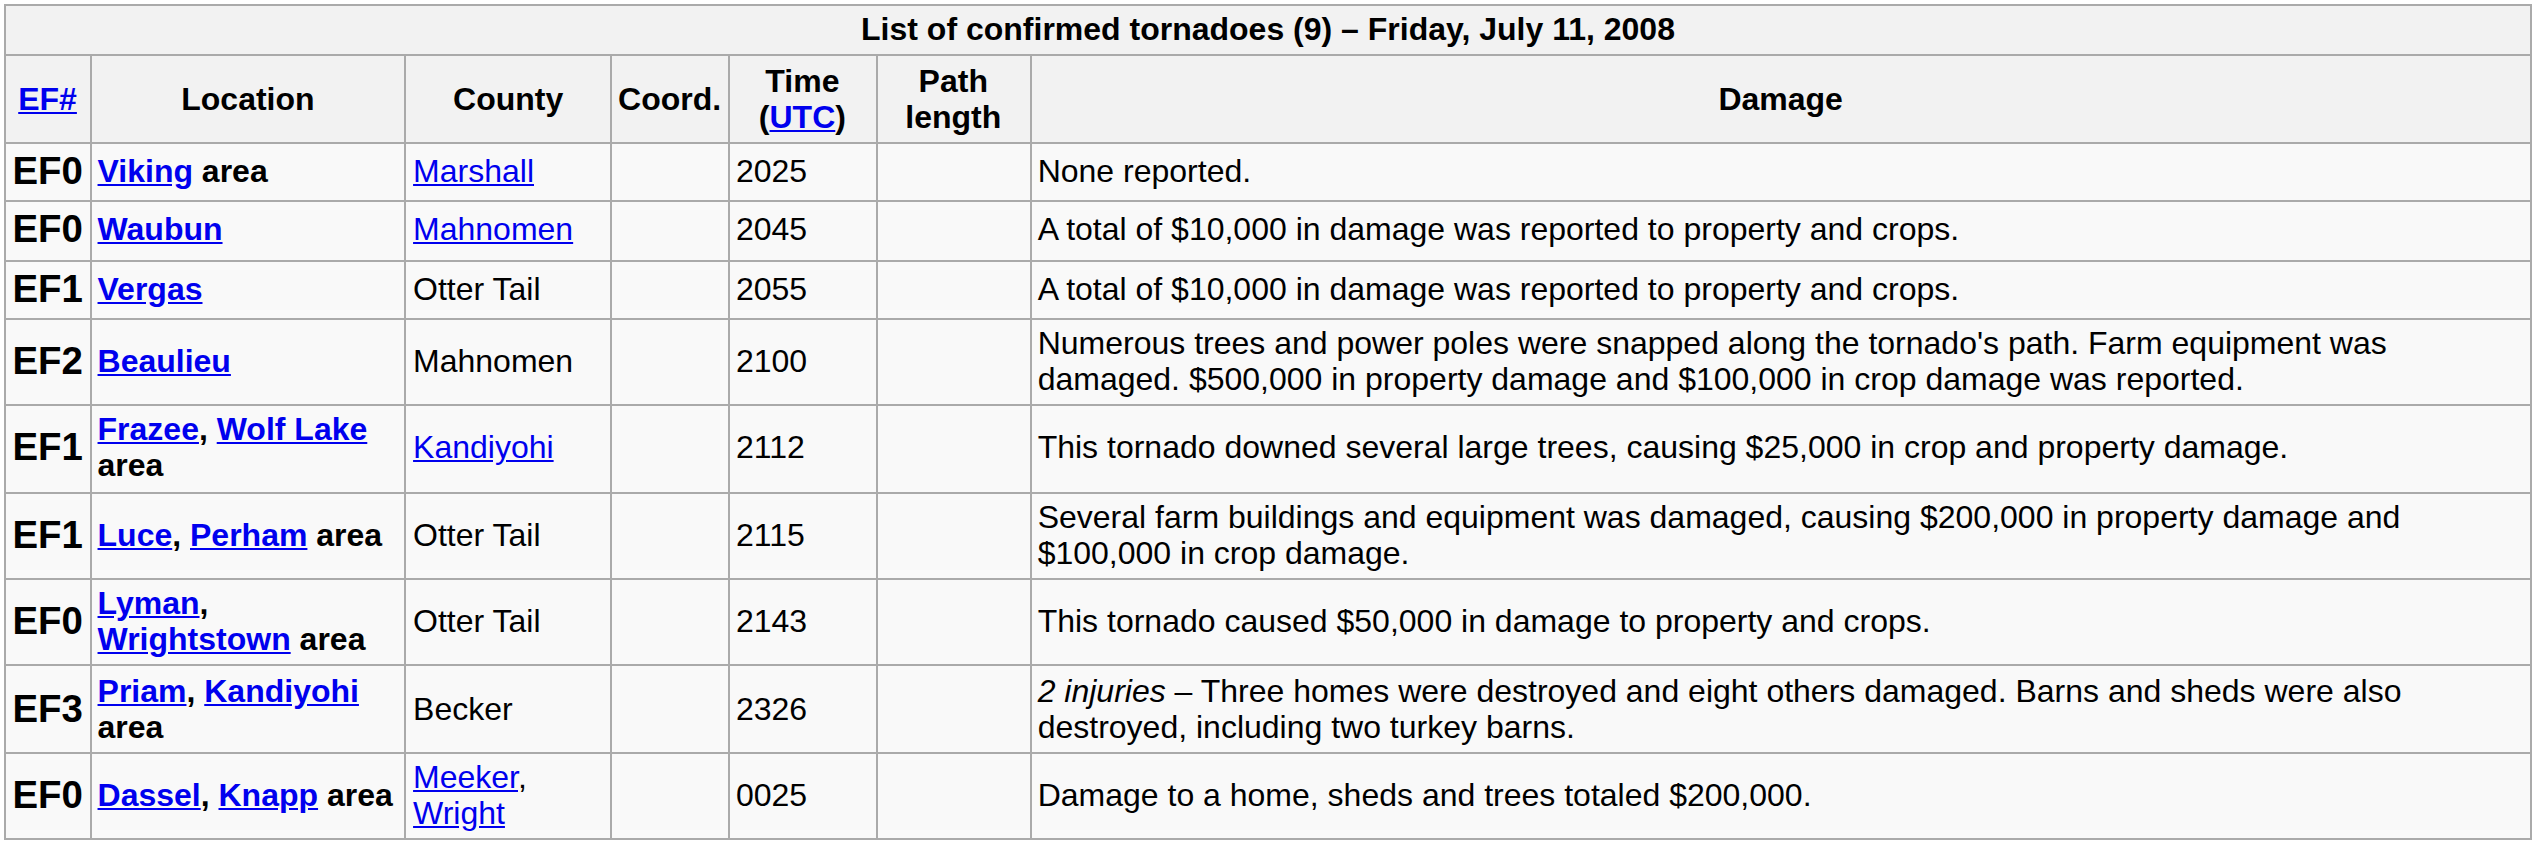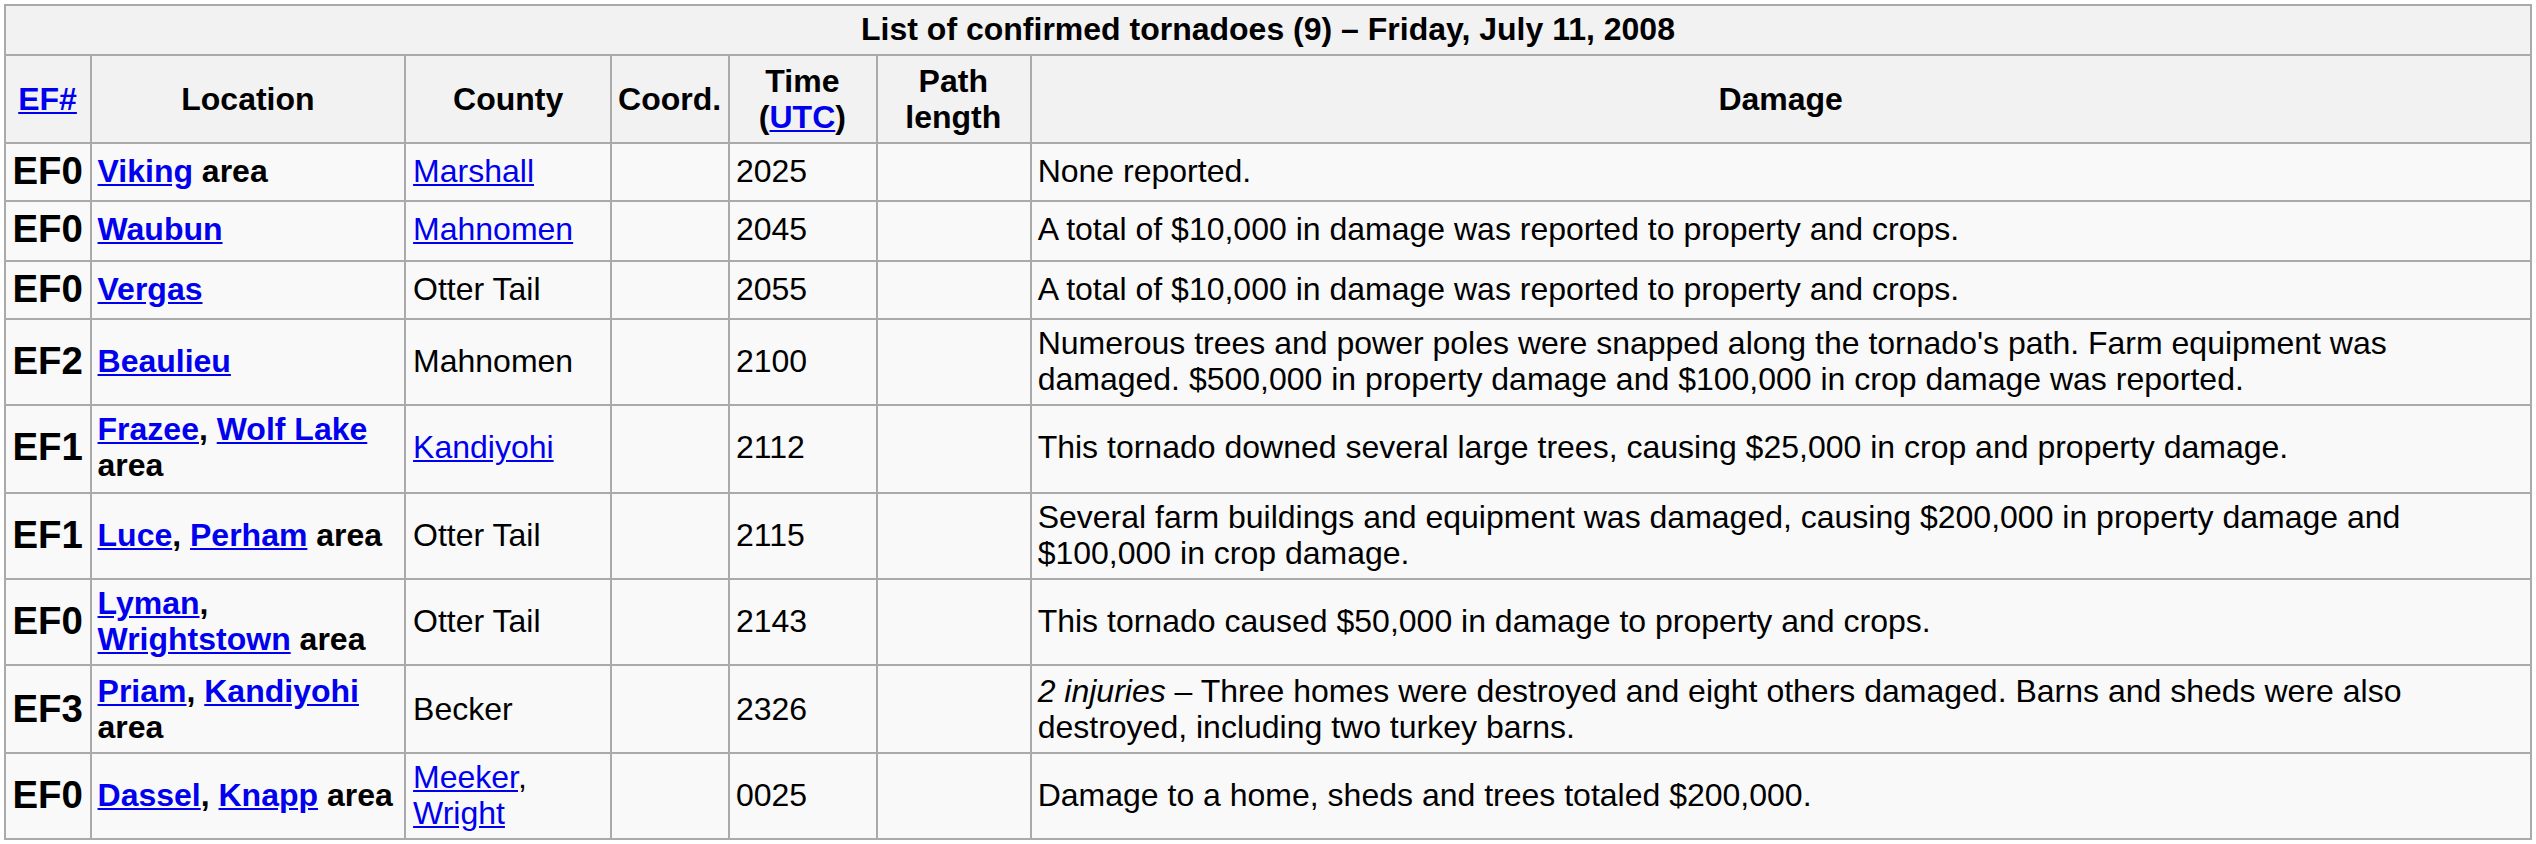Vergas | EF#: EF1 -> EF0
